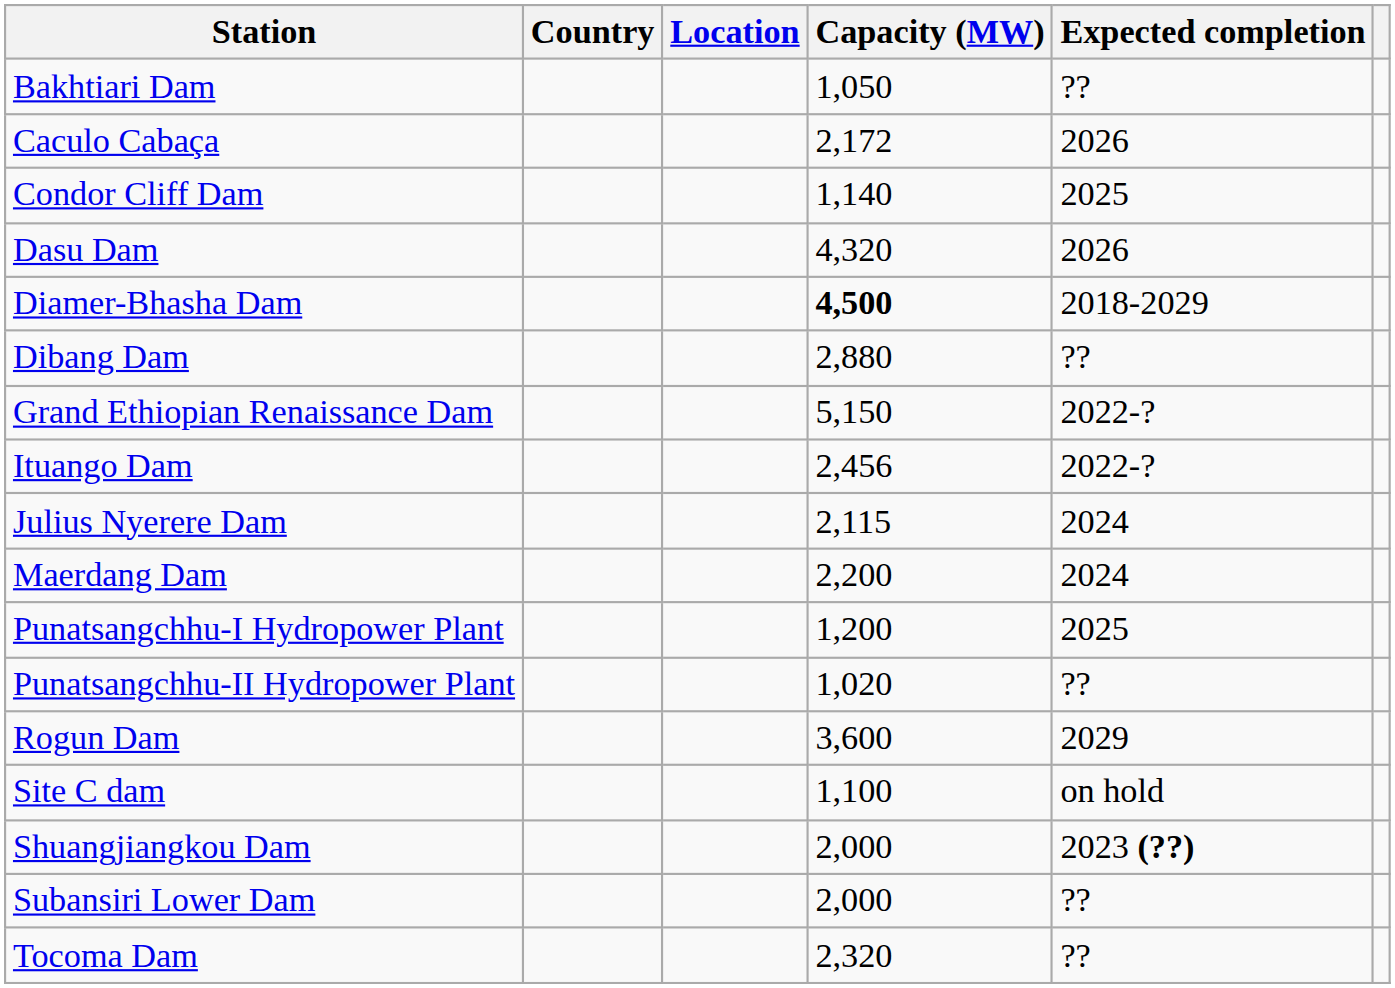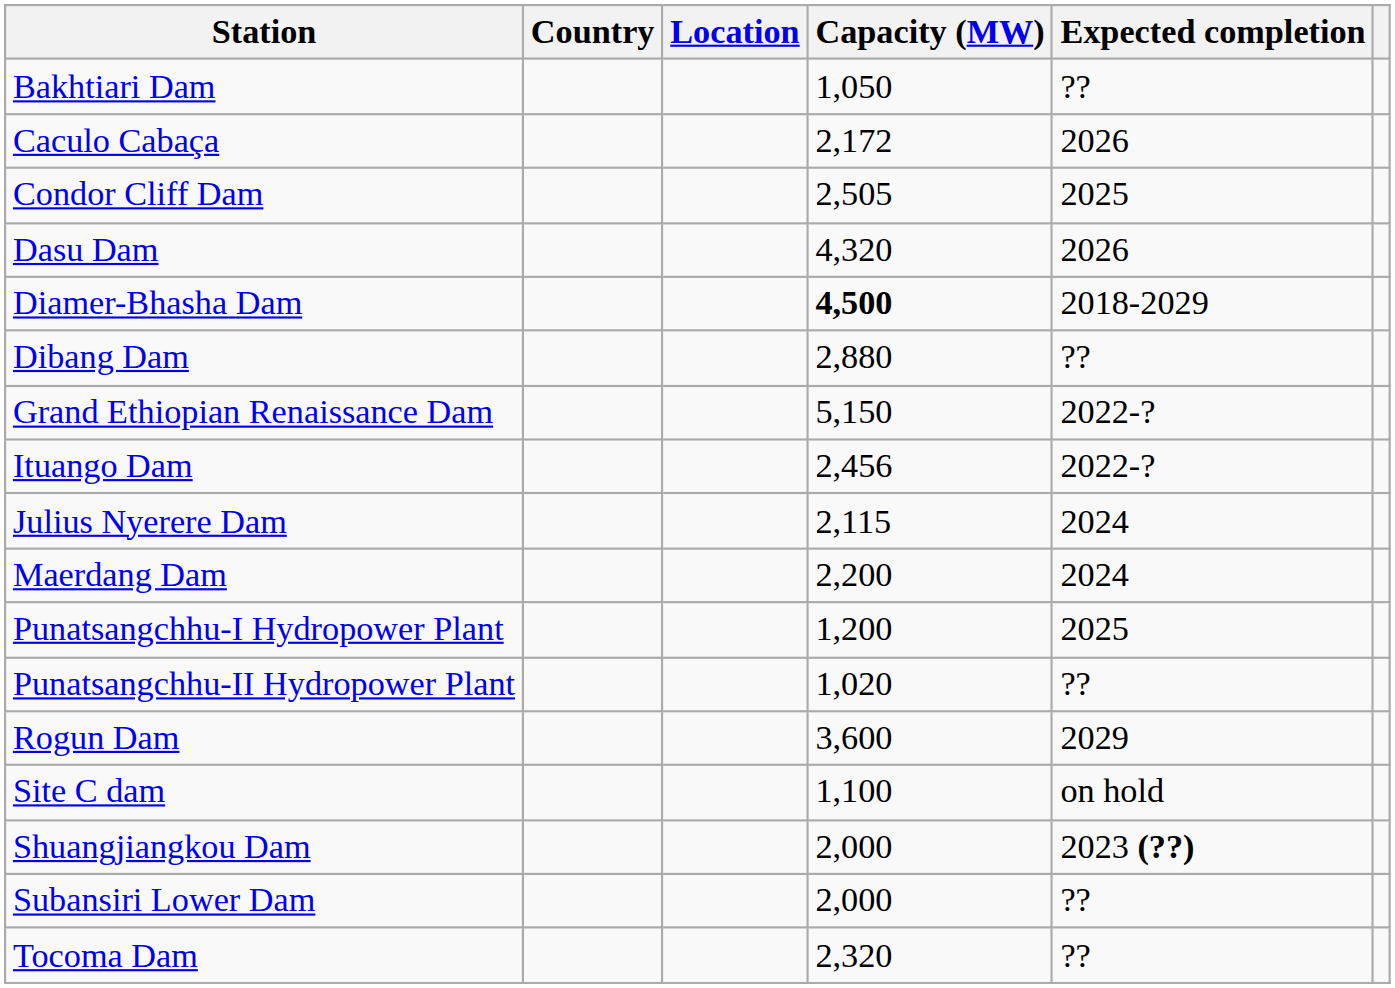Condor Cliff Dam | Capacity (MW): 1,140 -> 2,505
